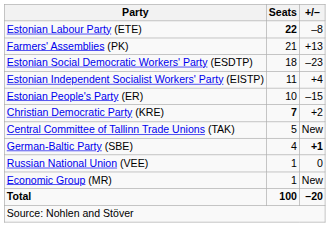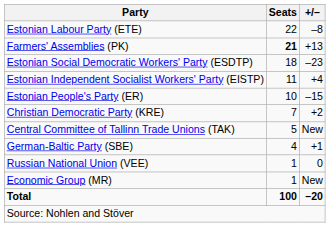Estonian Labour Party (ETE) | Seats: bold -> normal
Farmers' Assemblies (PK) | Seats: normal -> bold
Christian Democratic Party (KRE) | Seats: bold -> normal
German-Baltic Party (SBE) | +/–: bold -> normal
